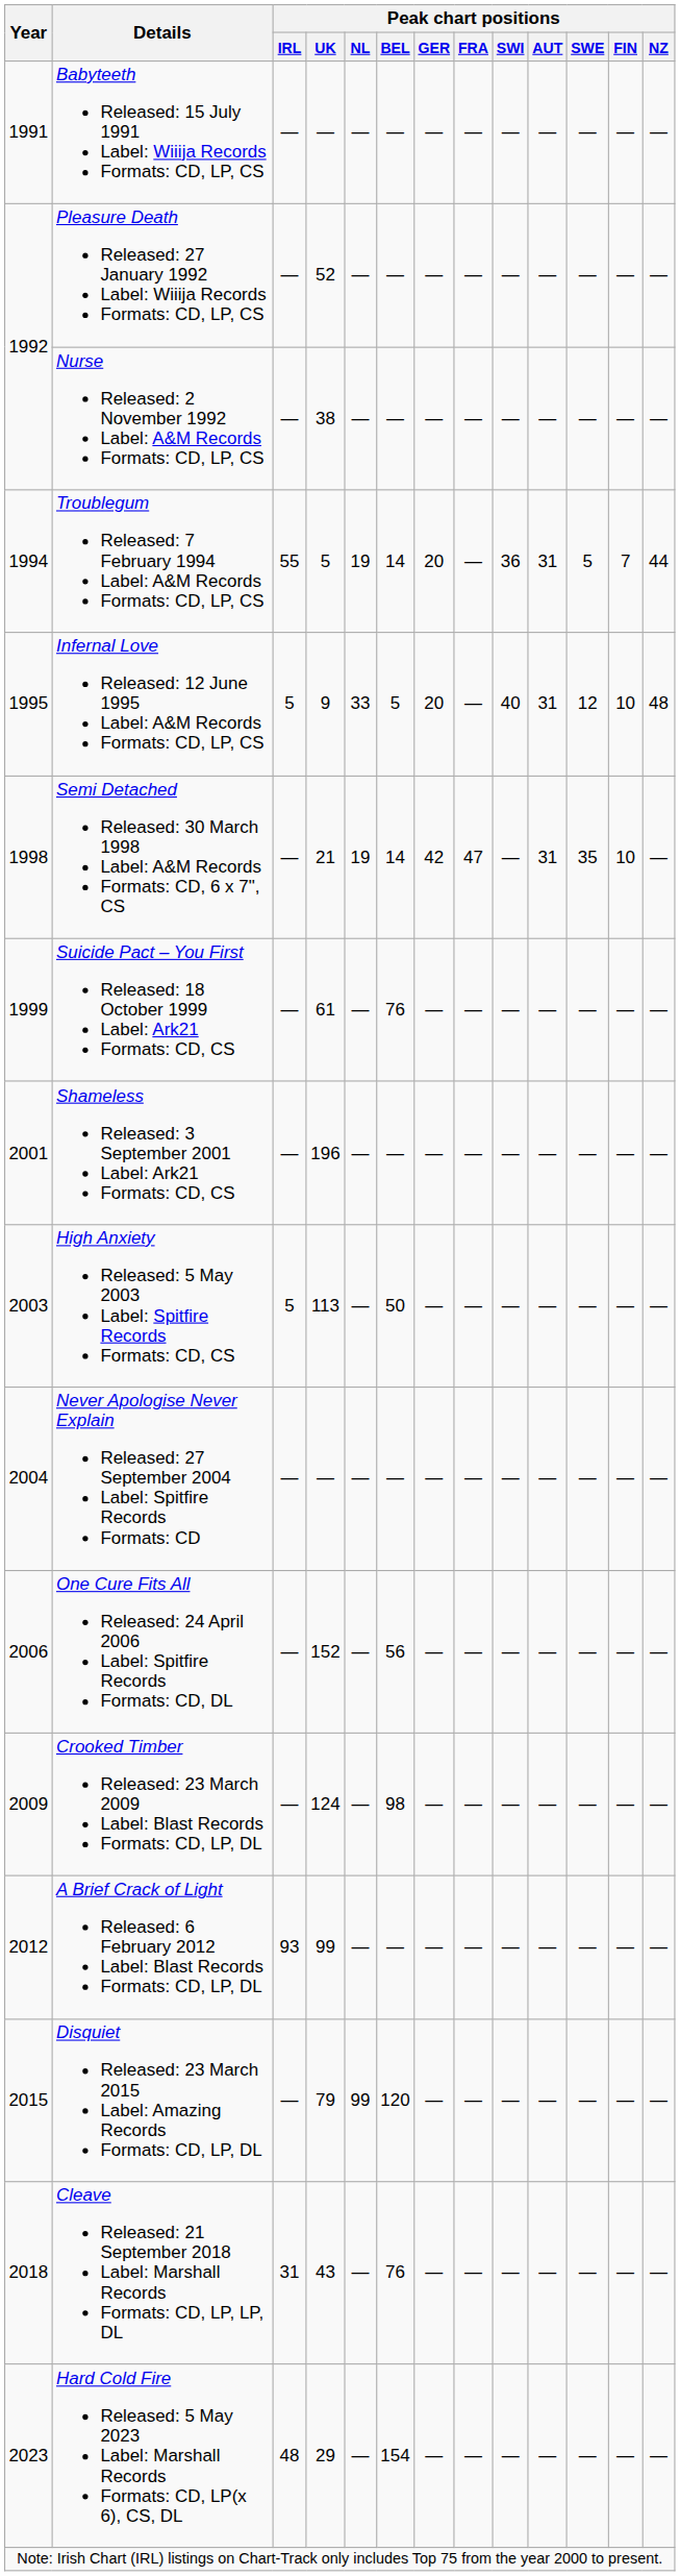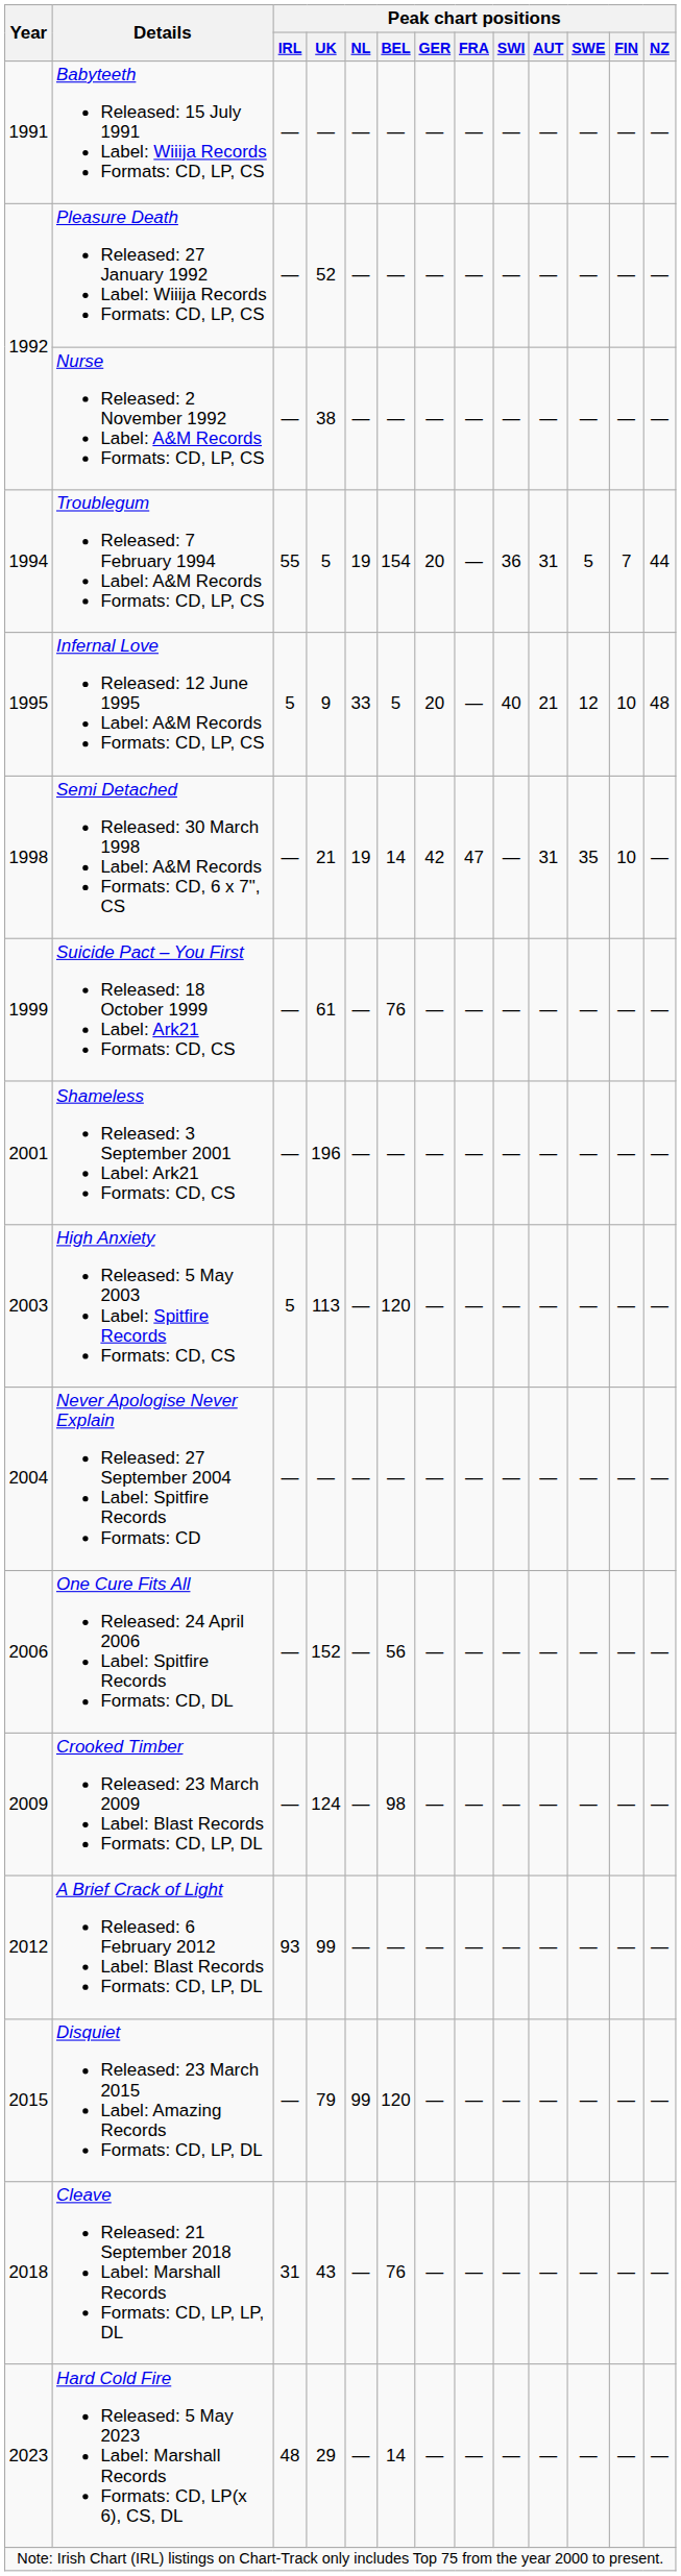row 6 | Peak chart positions / BEL: 14 -> 154
row 7 | Peak chart positions / AUT: 31 -> 21
row 11 | Peak chart positions / BEL: 50 -> 120
row 18 | Peak chart positions / BEL: 154 -> 14
